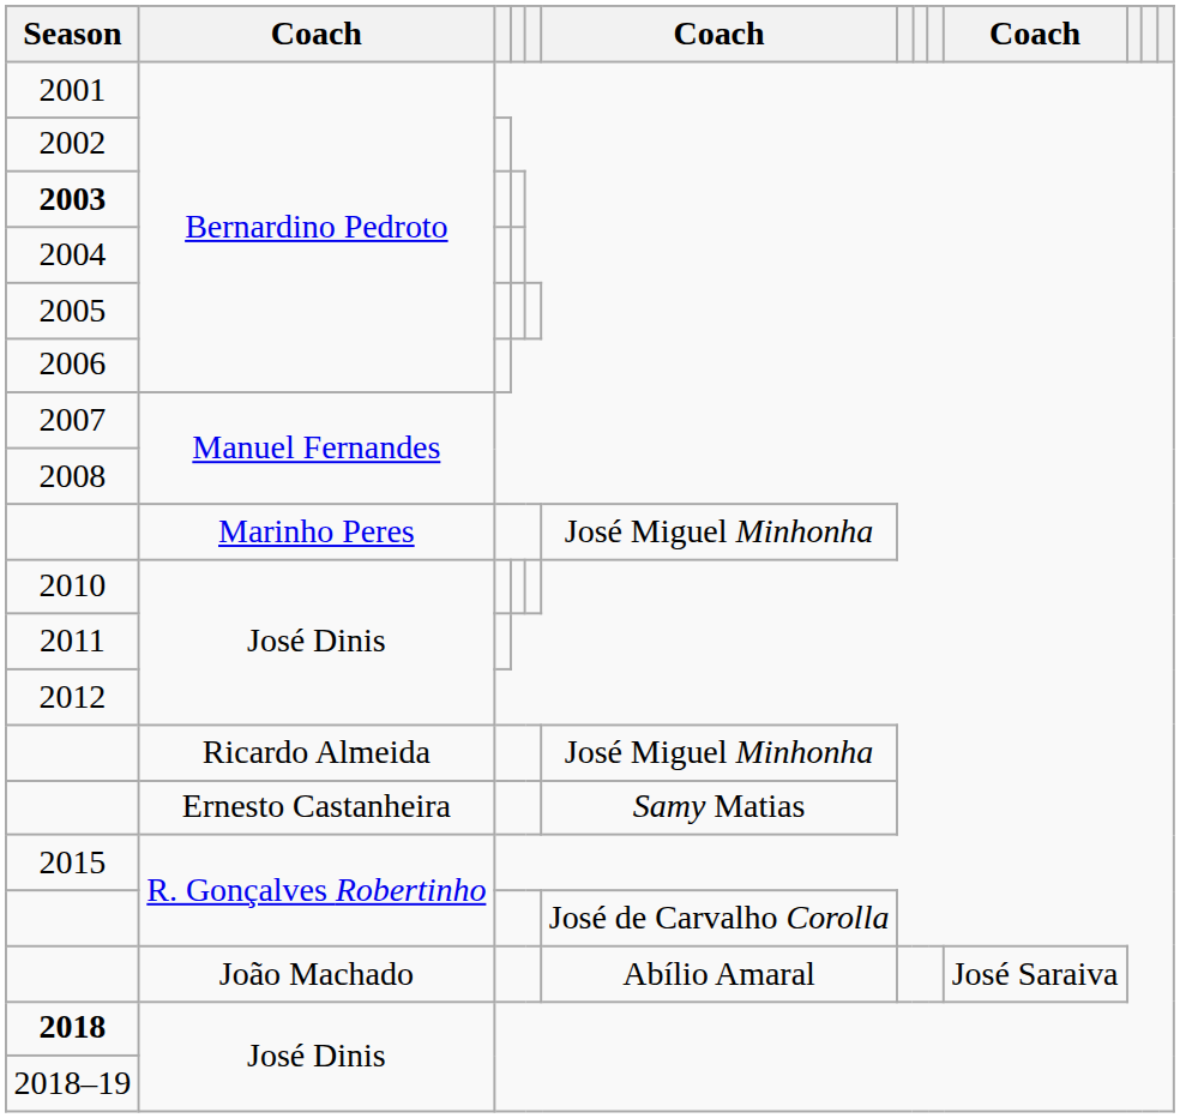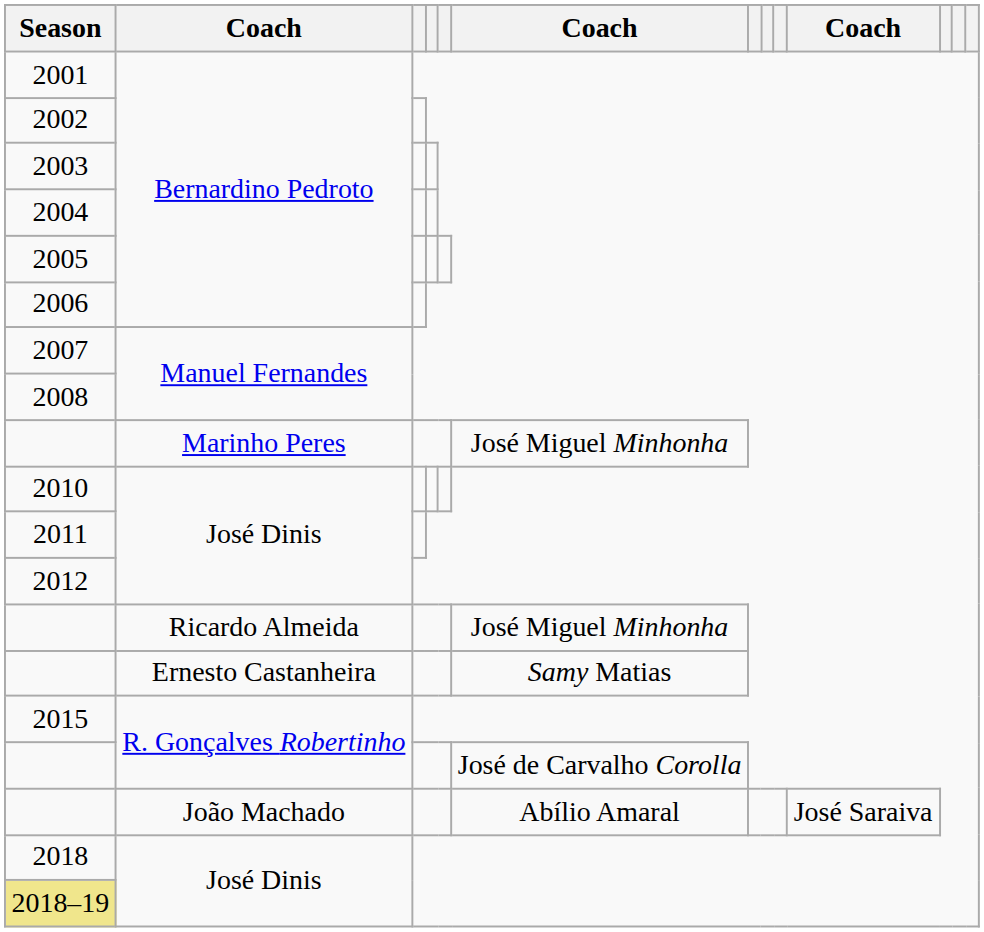2003 | Season: bold -> normal
2018 | Season: bold -> normal
2018–19 | Season: no background -> khaki background
